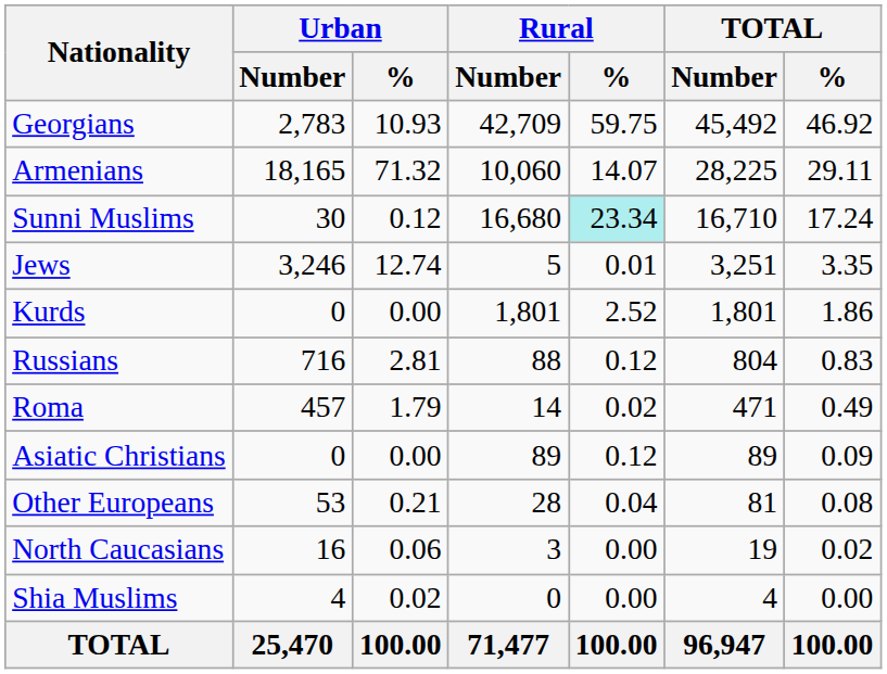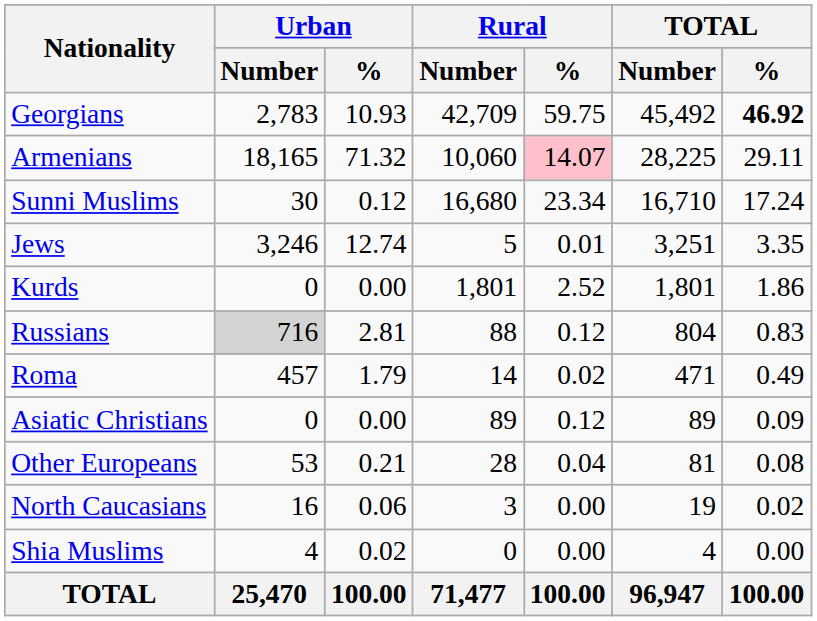Georgians | TOTAL / %: normal -> bold
Armenians | Rural / %: no background -> pink background
Sunni Muslims | Rural / %: paleturquoise background -> no background
Russians | Urban / Number: no background -> lightgrey background
